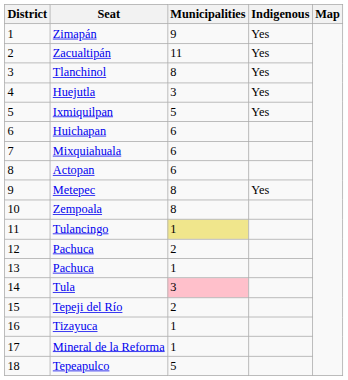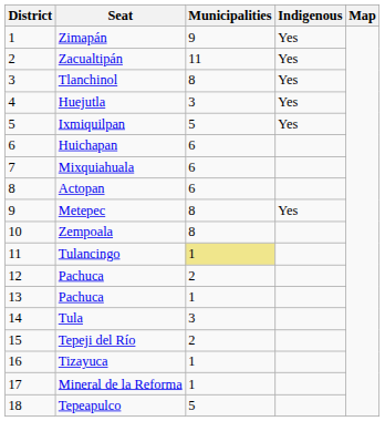Tula | Municipalities: pink background -> no background
